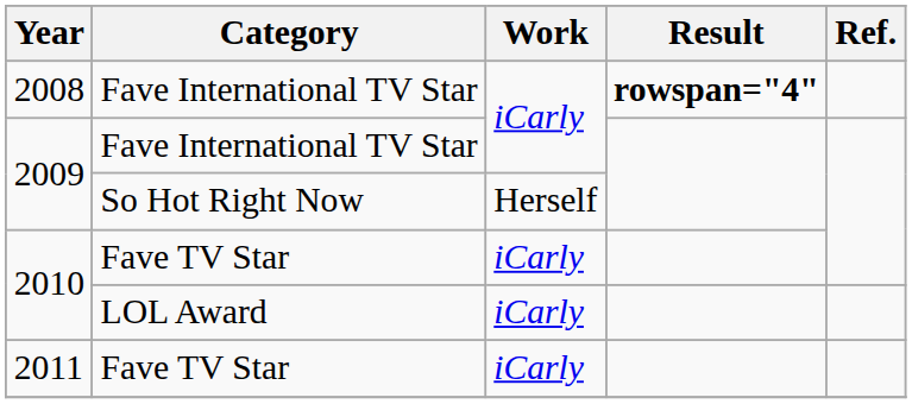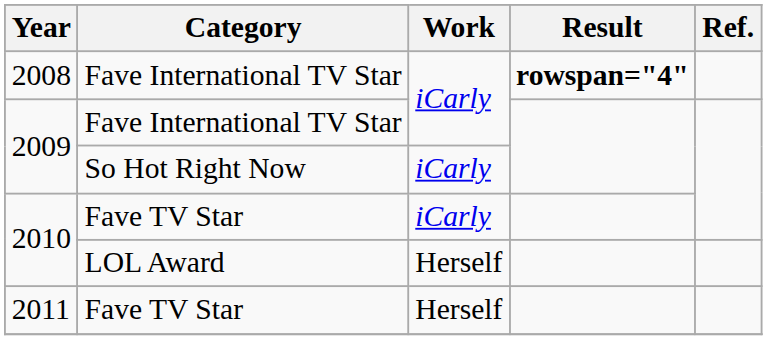2009 / So Hot Right Now | Work: Herself -> iCarly
2010 / LOL Award | Work: iCarly -> Herself
2011 | Work: iCarly -> Herself
